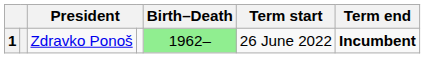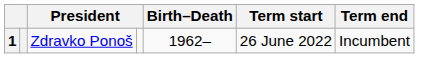1 | Birth–Death: lightgreen background -> no background
1 | Term end: bold -> normal
